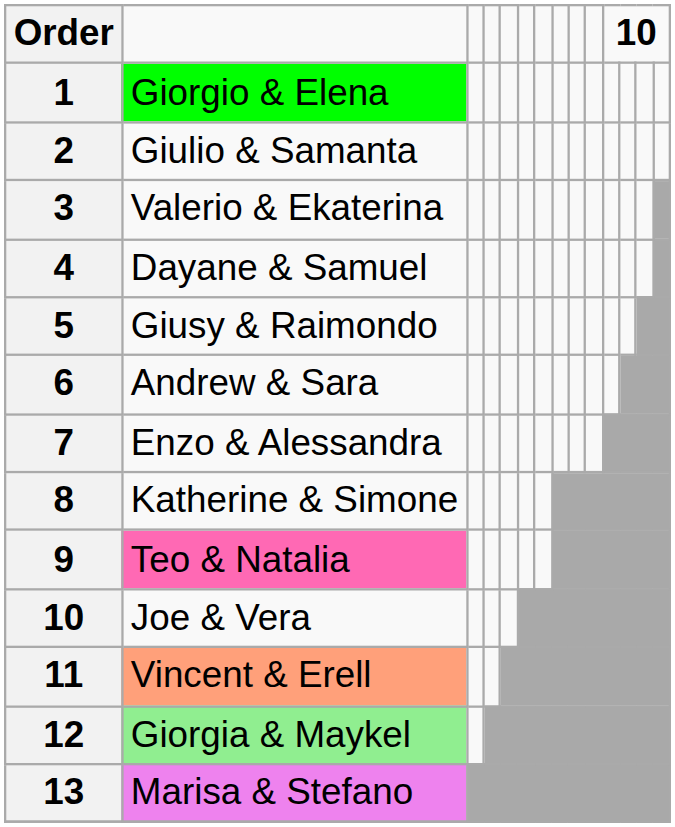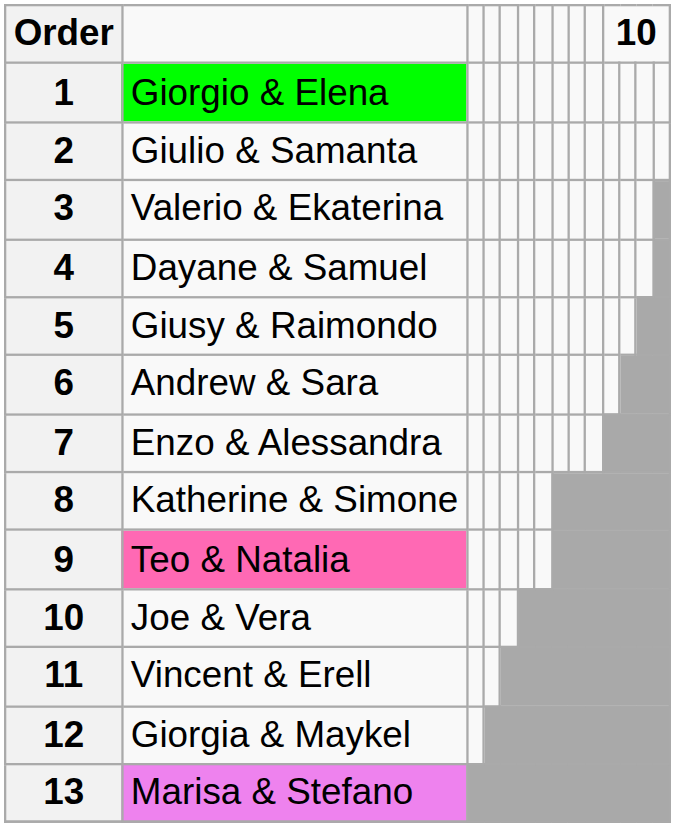Vincent & Erell | column 2: lightsalmon background -> no background
Giorgia & Maykel | column 2: lightgreen background -> no background
